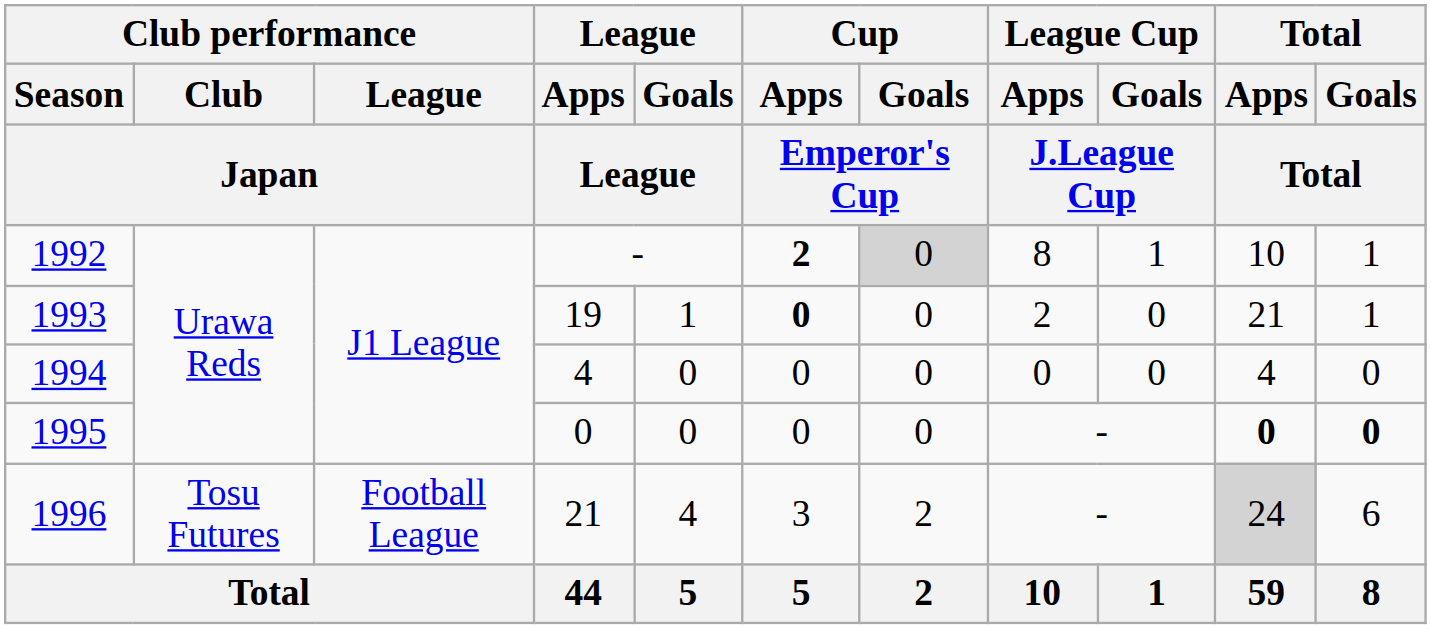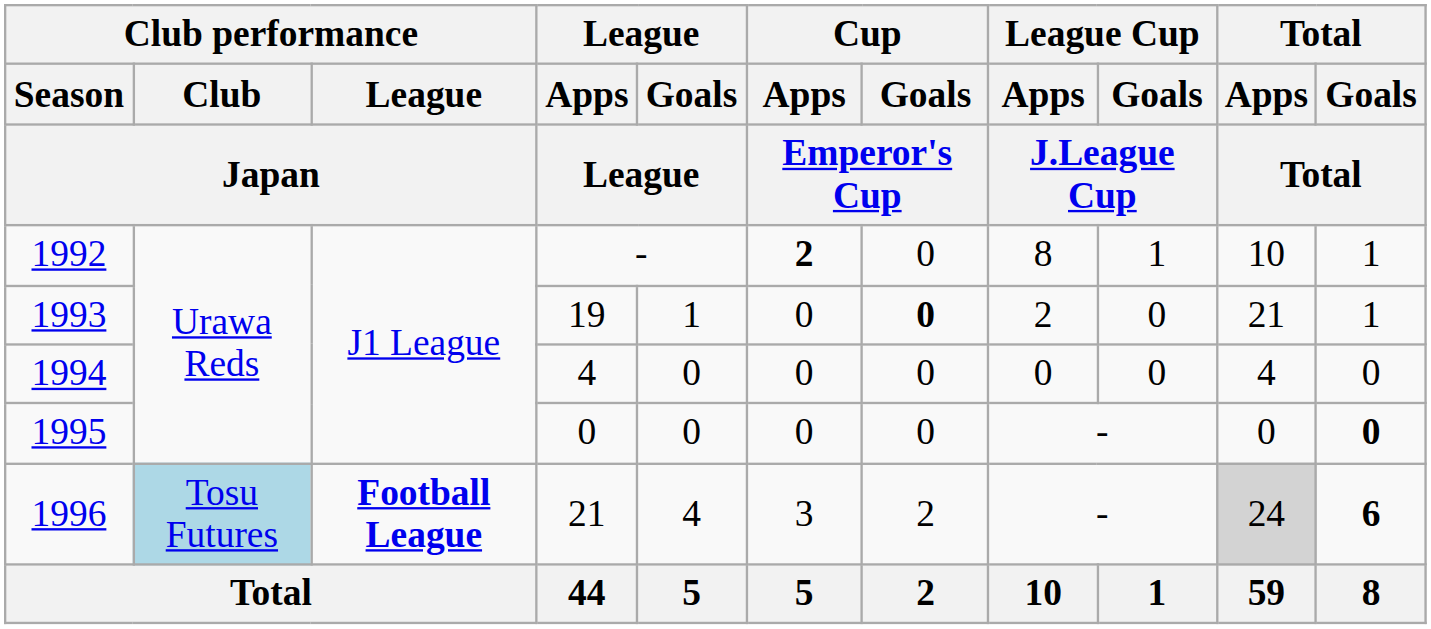1992 | Cup / Goals / Emperor's Cup: lightgrey background -> no background
1993 | Cup / Apps / Emperor's Cup: bold -> normal
1993 | Cup / Goals / Emperor's Cup: normal -> bold
1995 | Total / Apps / Total: bold -> normal
1996 | Club performance / Club / Japan: no background -> lightblue background
1996 | Club performance / League / Japan: normal -> bold
1996 | Total / Goals / Total: normal -> bold
